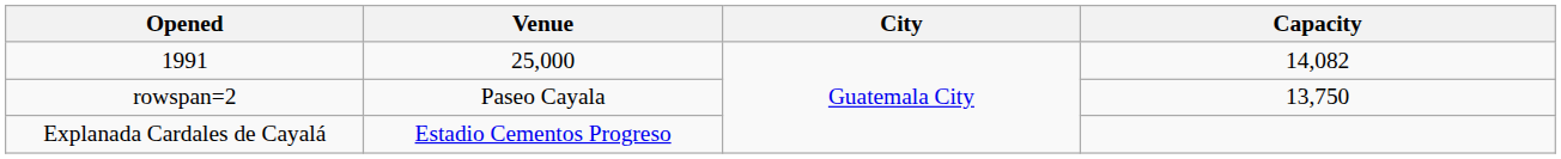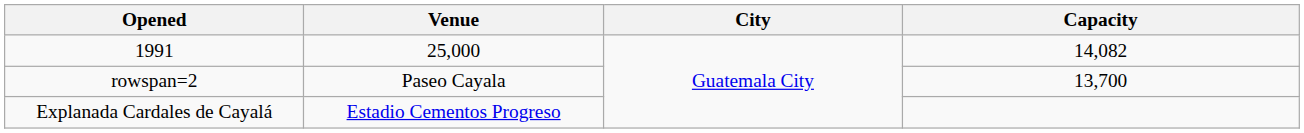rowspan=2 | Capacity: 13,750 -> 13,700
